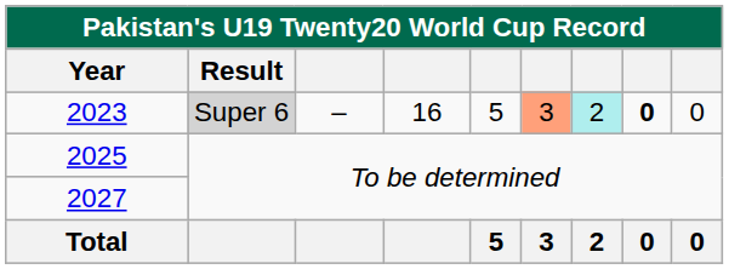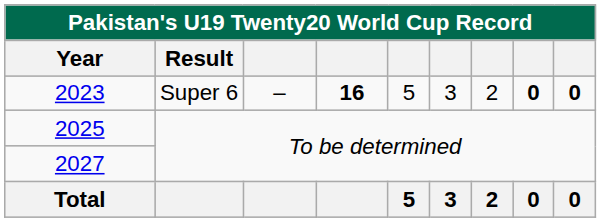2023 | Result: lightgrey background -> no background
2023 | column 4: normal -> bold
2023 | column 6: lightsalmon background -> no background
2023 | column 7: paleturquoise background -> no background
2023 | column 9: normal -> bold
